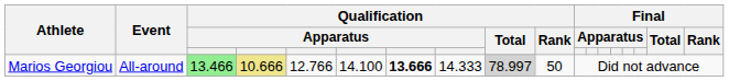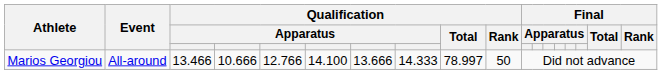row 4 | column 3: lightgreen background -> no background
row 4 | column 4: khaki background -> no background
row 4 | column 7: bold -> normal
row 4 | Qualification / Total: lightgrey background -> no background
